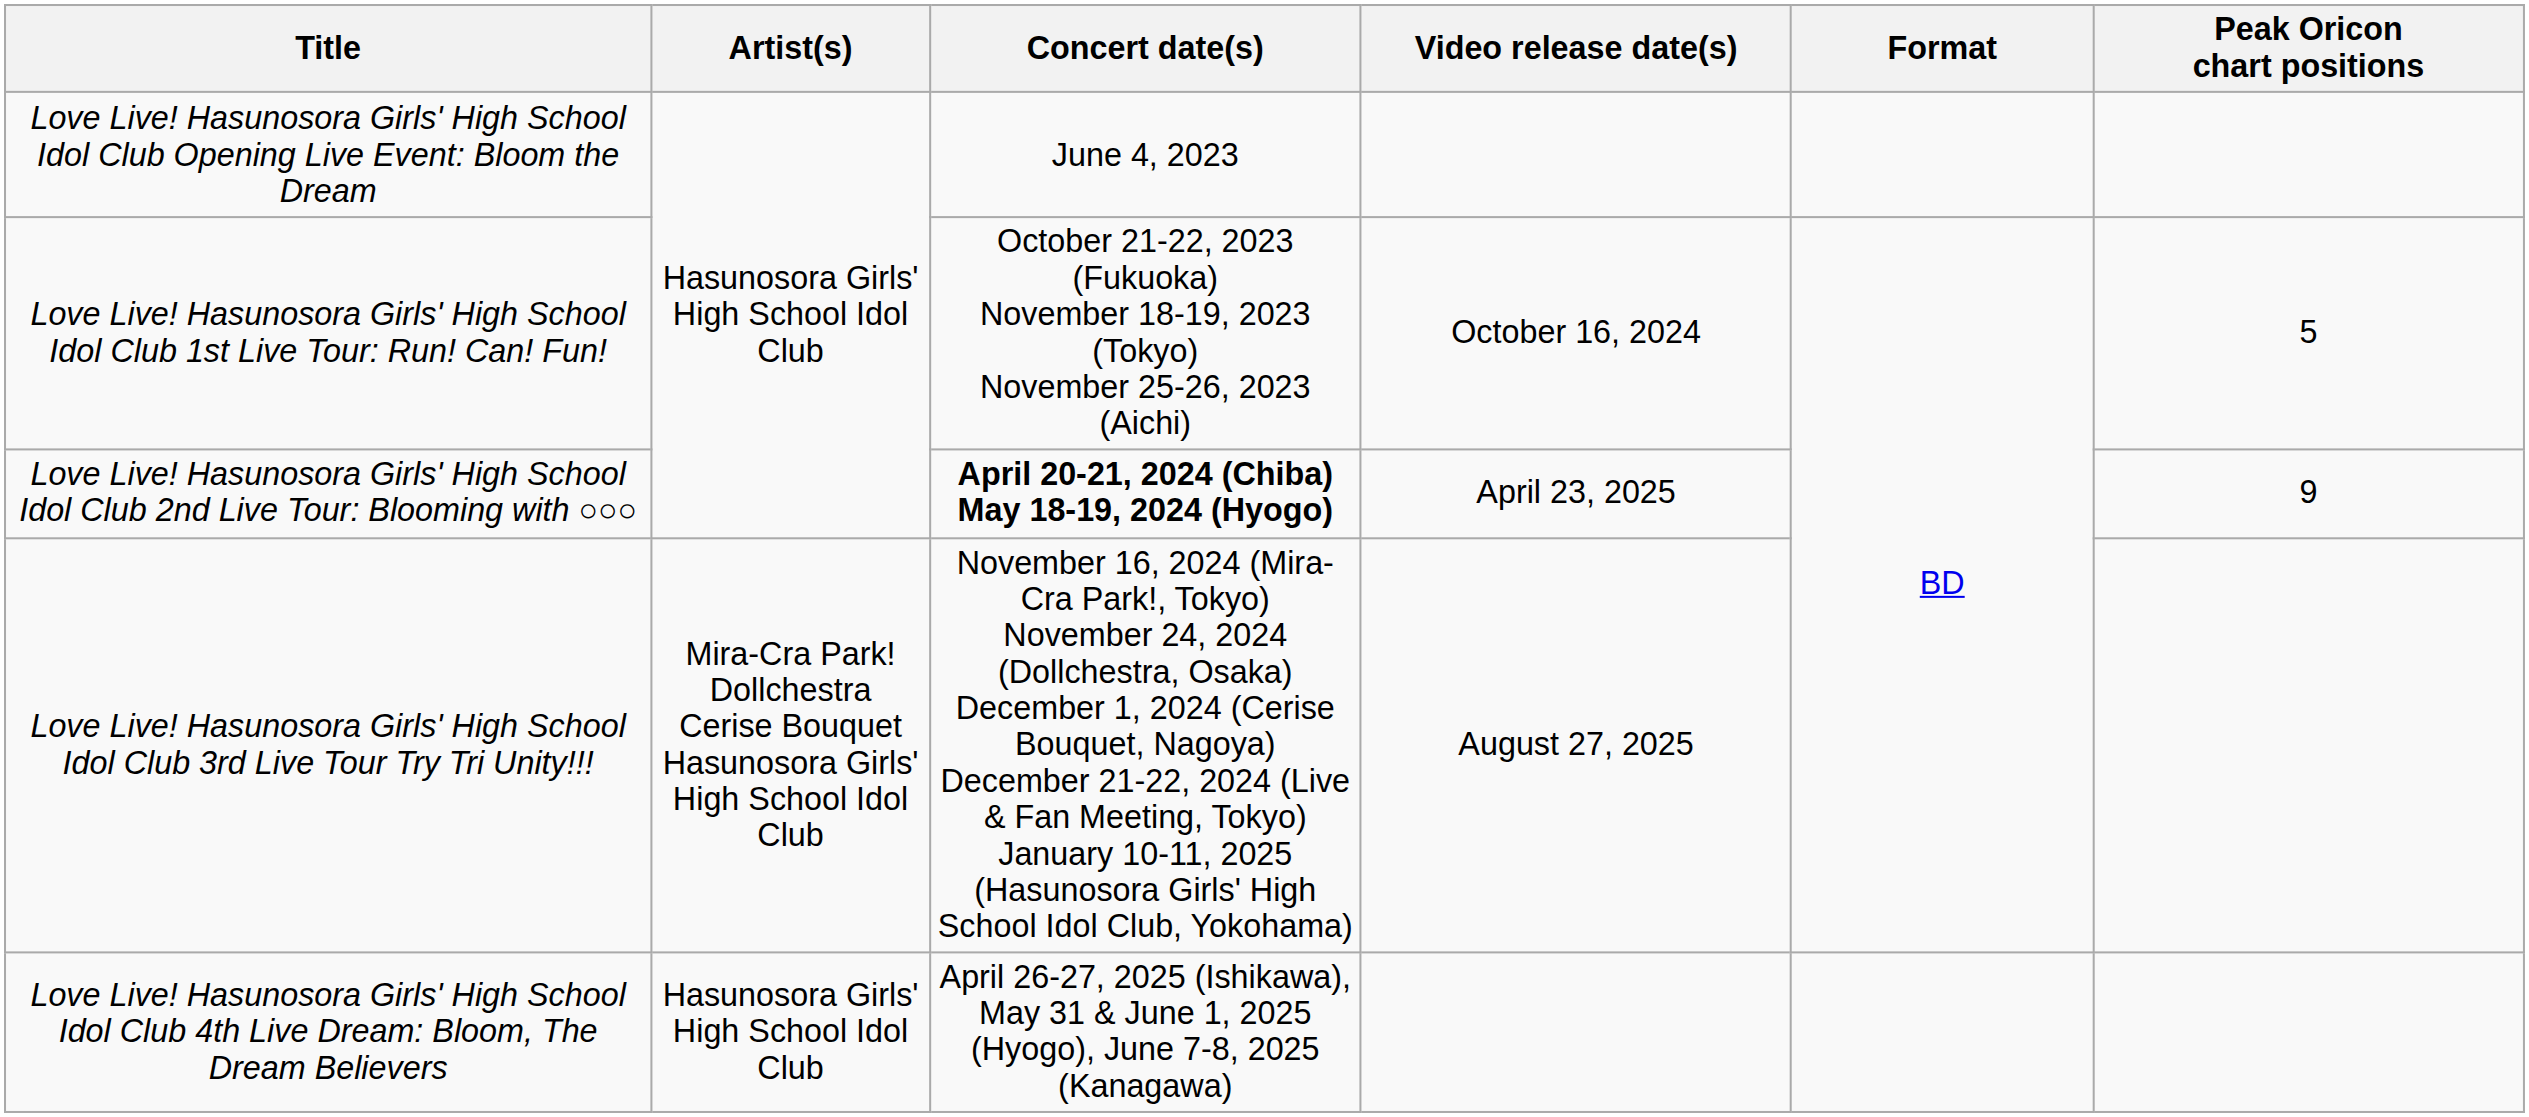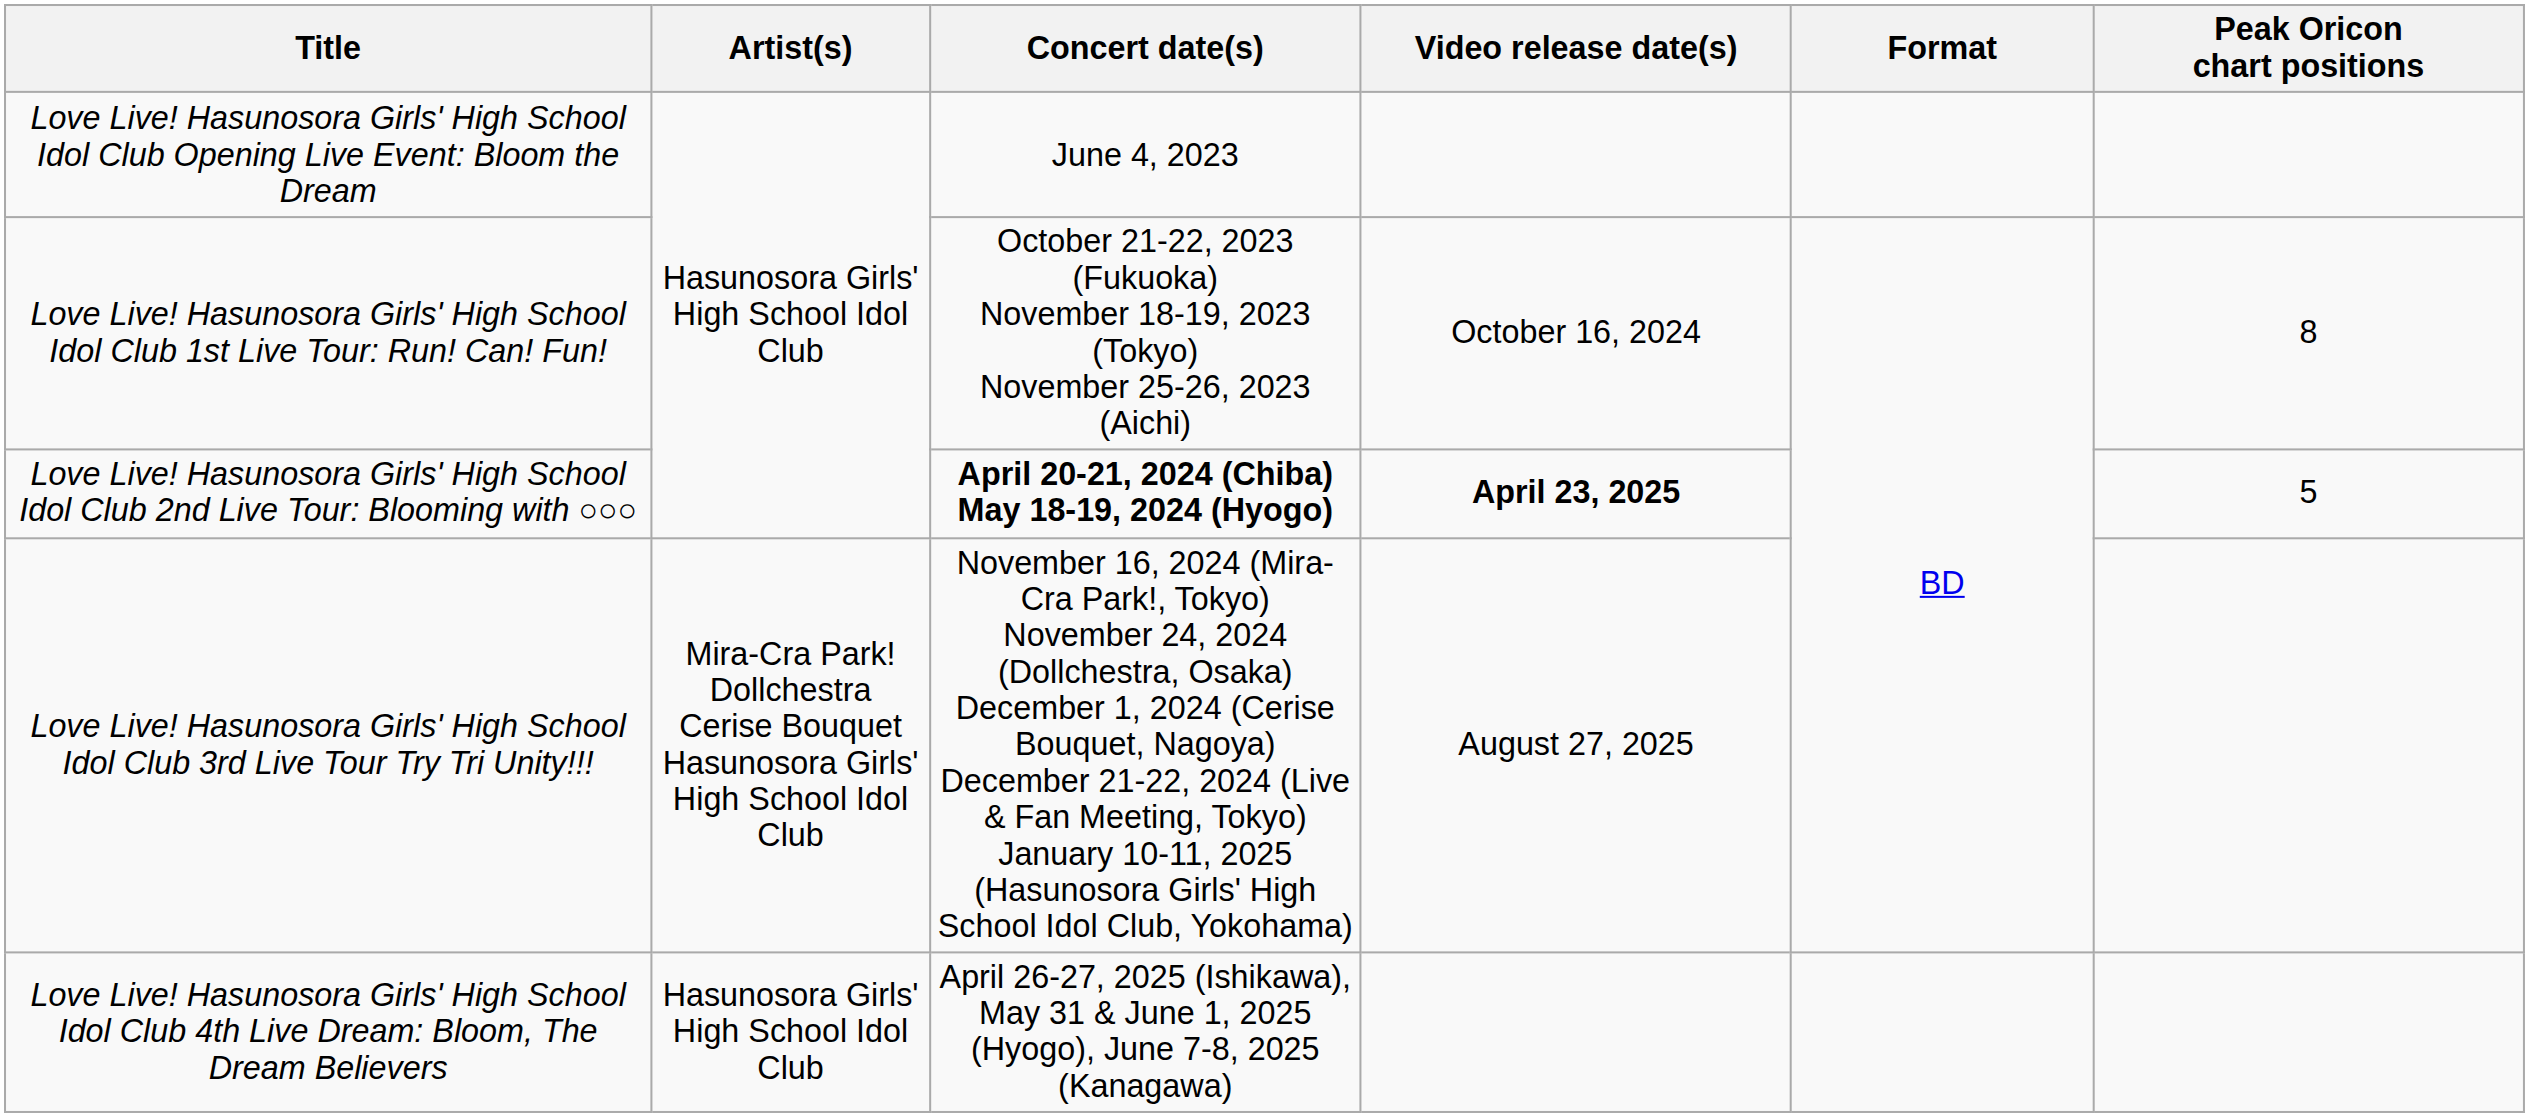row 3 | Peak Oricon chart positions: 5 -> 8
row 4 | Video release date(s): normal -> bold
row 4 | Peak Oricon chart positions: 9 -> 5
